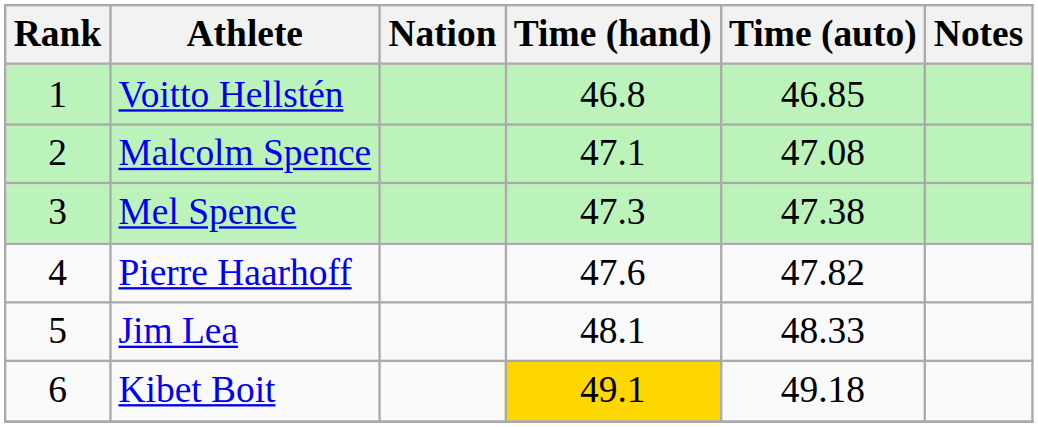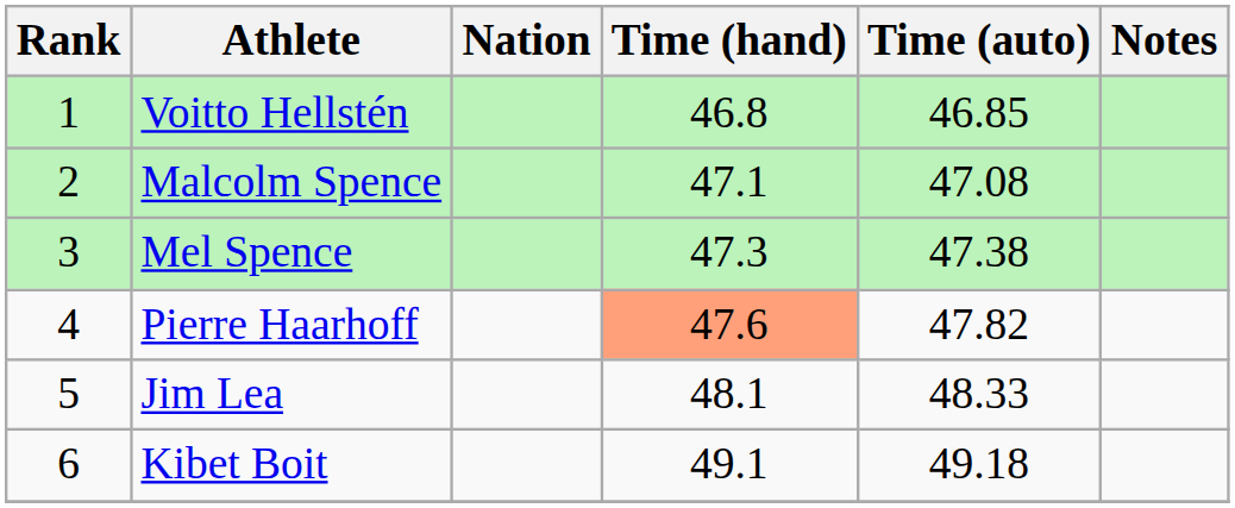Pierre Haarhoff | Time (hand): no background -> lightsalmon background
Kibet Boit | Time (hand): gold background -> no background
